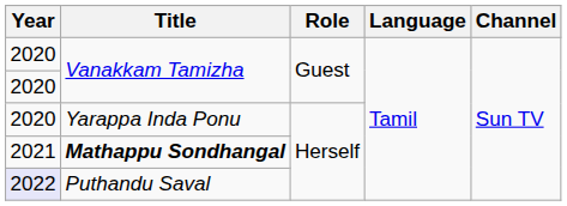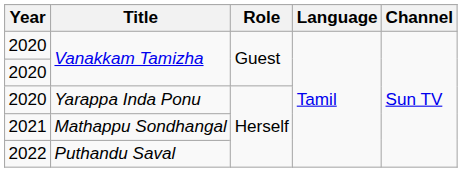Mathappu Sondhangal | Title: bold -> normal
Puthandu Saval | Year: lavender background -> no background
